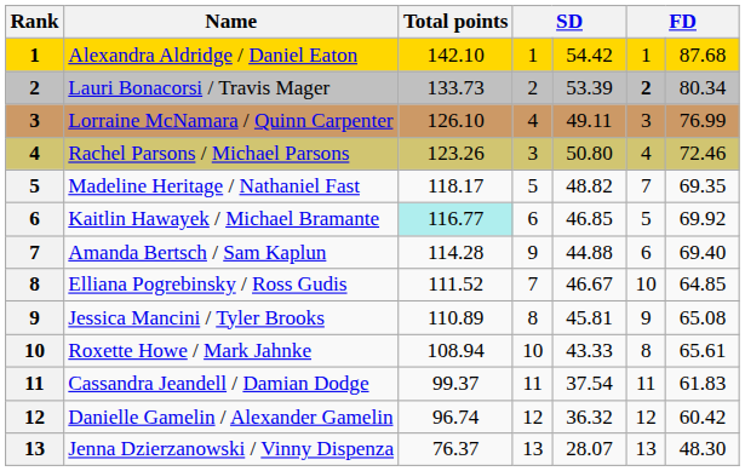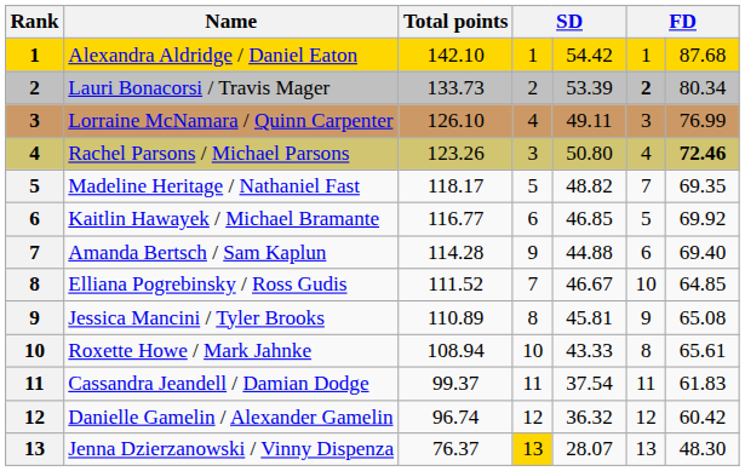Rachel Parsons / Michael Parsons | column 7: normal -> bold
Kaitlin Hawayek / Michael Bramante | Total points: paleturquoise background -> no background
Jenna Dzierzanowski / Vinny Dispenza | column 4: no background -> gold background
